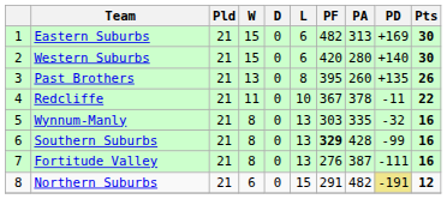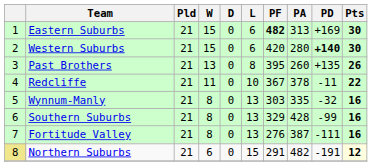Eastern Suburbs | PF: normal -> bold
Western Suburbs | PD: normal -> bold
Southern Suburbs | PF: bold -> normal
Northern Suburbs | column 1: no background -> khaki background
Northern Suburbs | PD: khaki background -> no background
Northern Suburbs | Pts: no background -> lightyellow background
